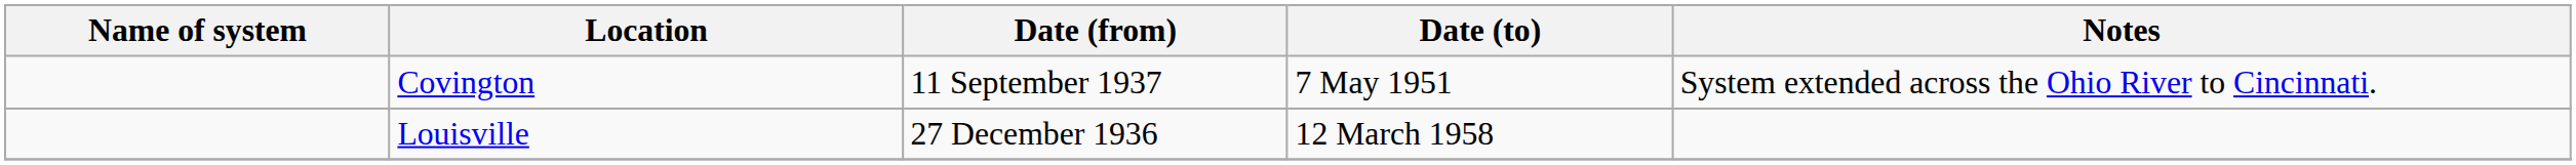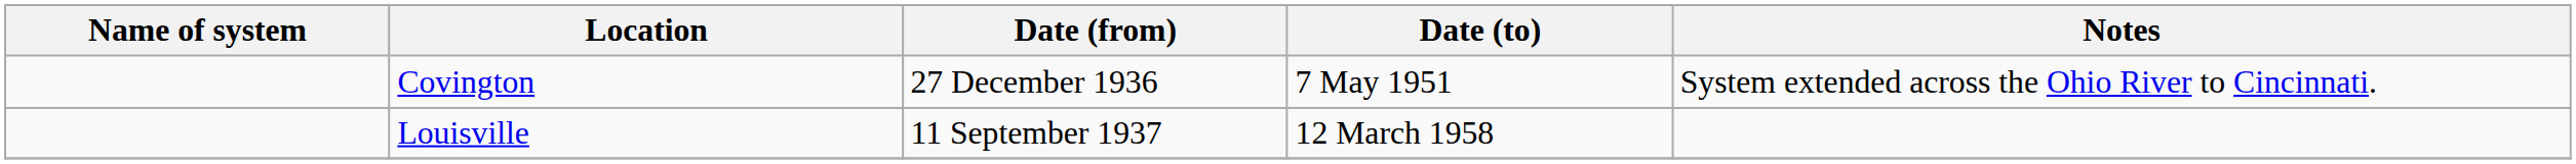Covington | Date (from): 11 September 1937 -> 27 December 1936
Louisville | Date (from): 27 December 1936 -> 11 September 1937
